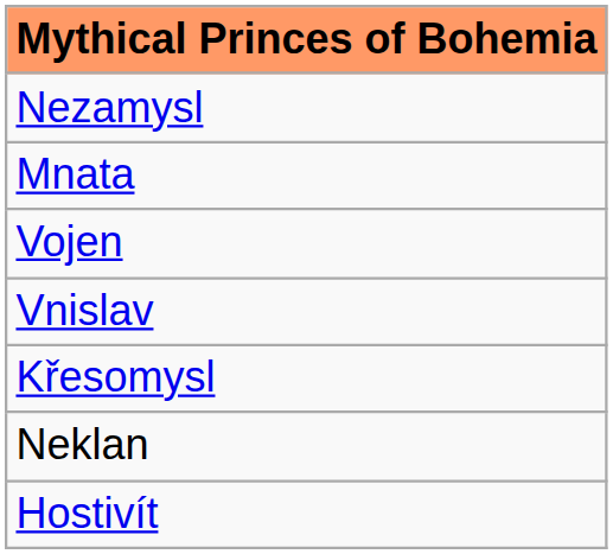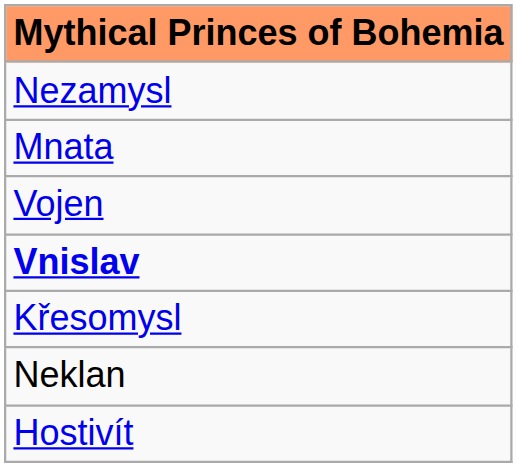Vnislav | column 1: normal -> bold
